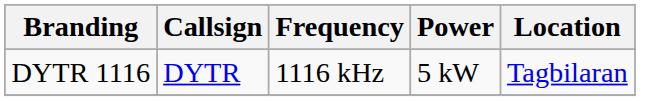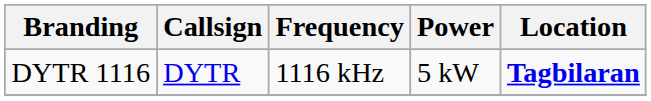DYTR 1116 | Location: normal -> bold
